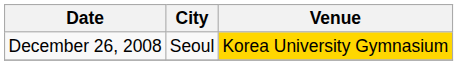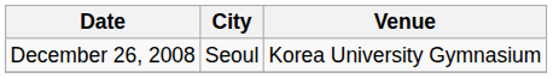December 26, 2008 | Venue: gold background -> no background
